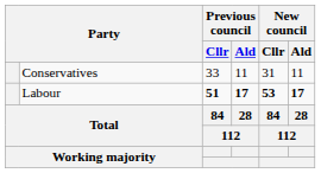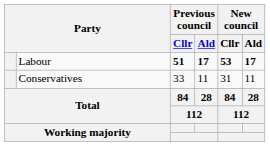rows swapped: Labour <-> Conservatives
